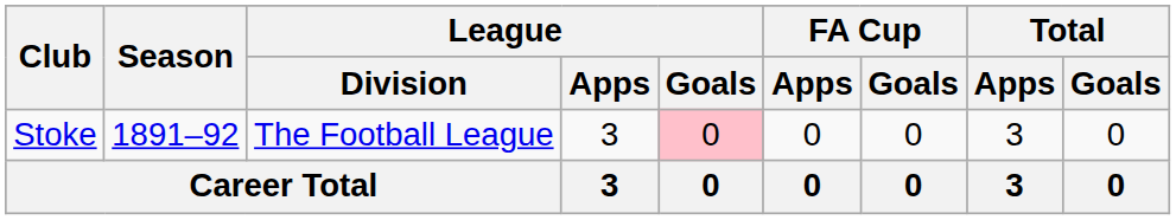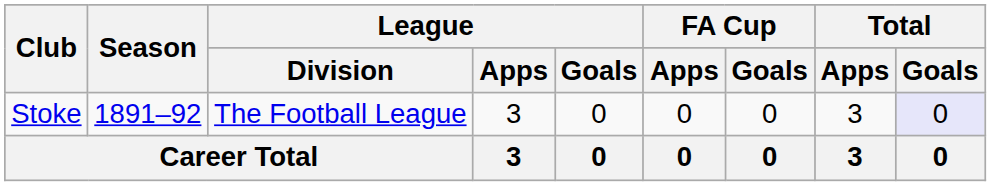Stoke | League / Goals: pink background -> no background
Stoke | Total / Goals: no background -> lavender background
